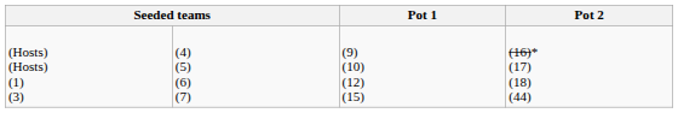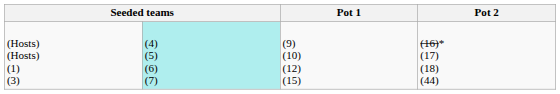(Hosts) (Hosts) (1) (3) | column 2: no background -> paleturquoise background
